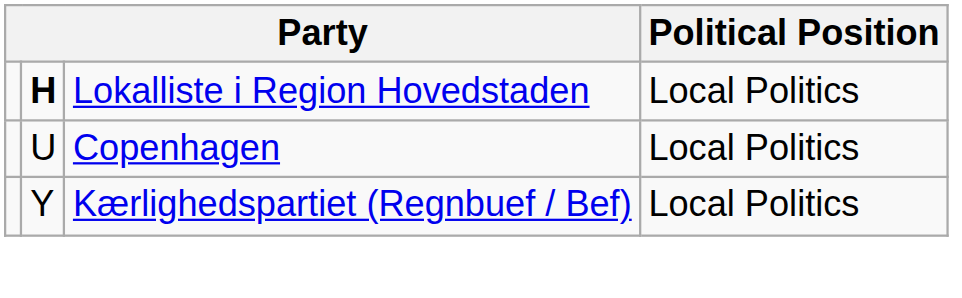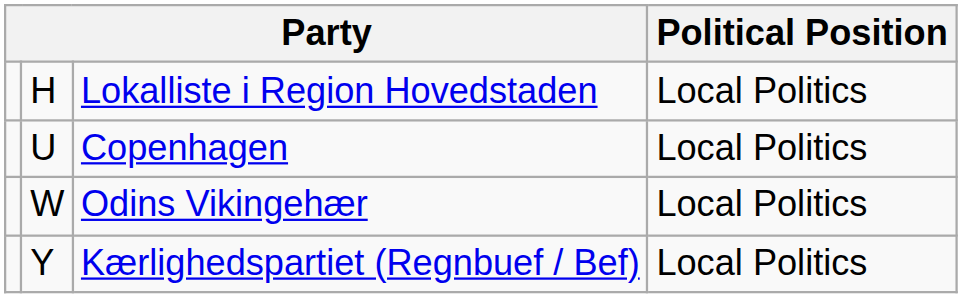Lokalliste i Region Hovedstaden | column 2: bold -> normal
+ row: W | Odins Vikingehær | Local Politics
